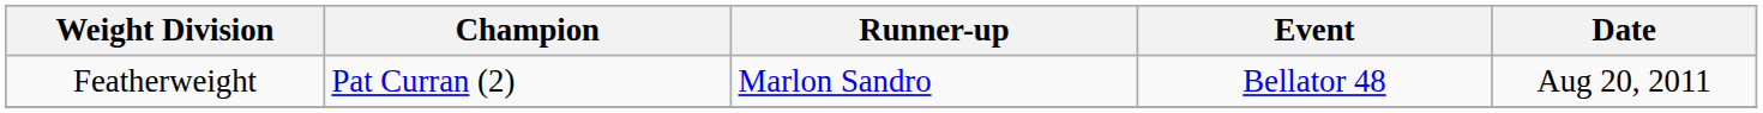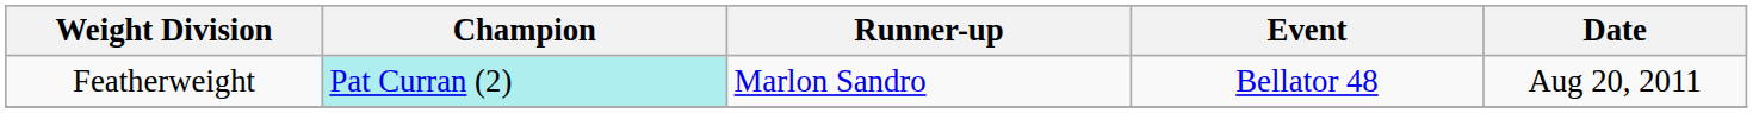Featherweight | Champion: no background -> paleturquoise background
